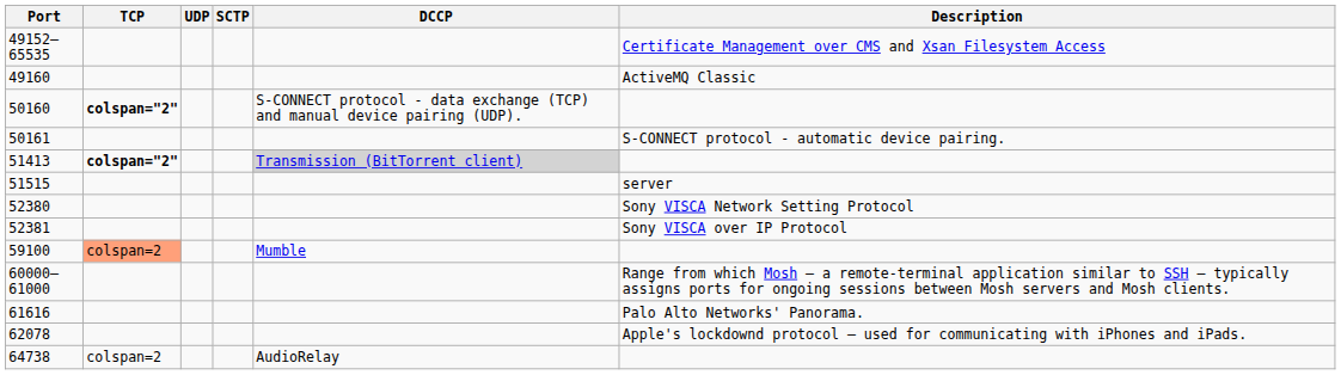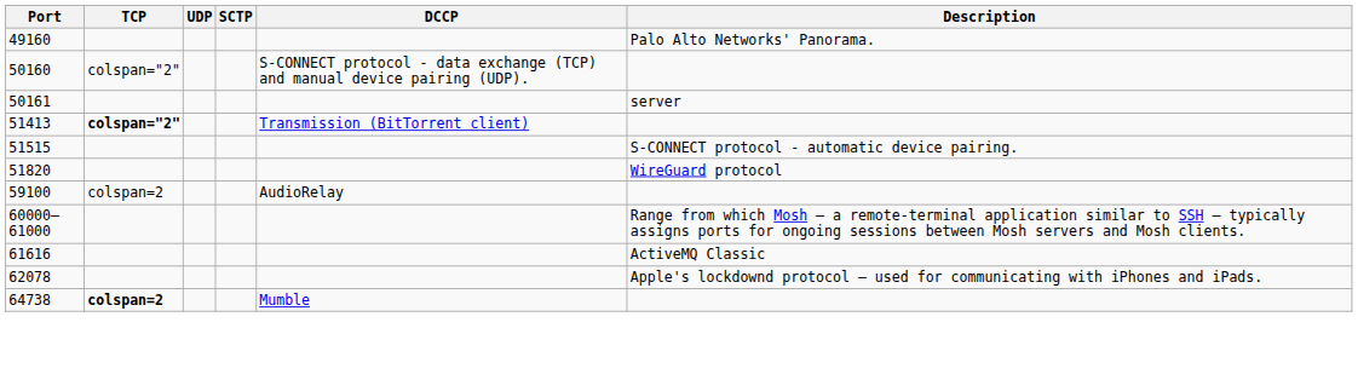- row: 49152–65535 | Certificate Management over CMS and Xsan Filesystem Access
49160 | Description: ActiveMQ Classic -> Palo Alto Networks' Panorama.
50160 | TCP: bold -> normal
50161 | Description: S-CONNECT protocol - automatic device pairing. -> server
51413 | DCCP: lightgrey background -> no background
51515 | Description: server -> S-CONNECT protocol - automatic device pairing.
+ row: 51820 | WireGuard protocol
- row: 52380 | Sony VISCA Network Setting Protocol
- row: 52381 | Sony VISCA over IP Protocol
59100 | TCP: lightsalmon background -> no background
59100 | DCCP: Mumble -> AudioRelay
61616 | Description: Palo Alto Networks' Panorama. -> ActiveMQ Classic
64738 | TCP: normal -> bold
64738 | DCCP: AudioRelay -> Mumble
